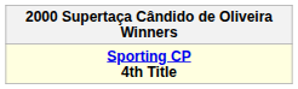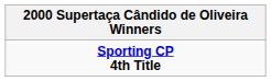row 2 | column 1: lightyellow background -> no background
